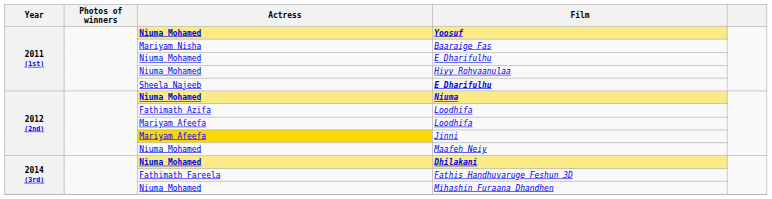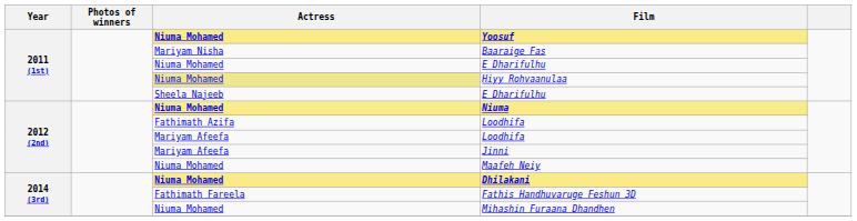Hiyy Rohvaanulaa | Actress: no background -> khaki background
Sheela Najeeb / E Dharifulhu | Film: bold -> normal
Jinni | Actress: gold background -> no background
